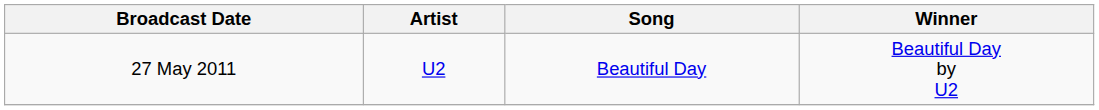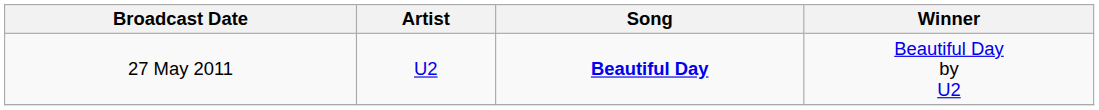27 May 2011 | Song: normal -> bold
